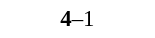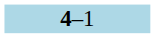row 1 | column 1: no background -> lightblue background
